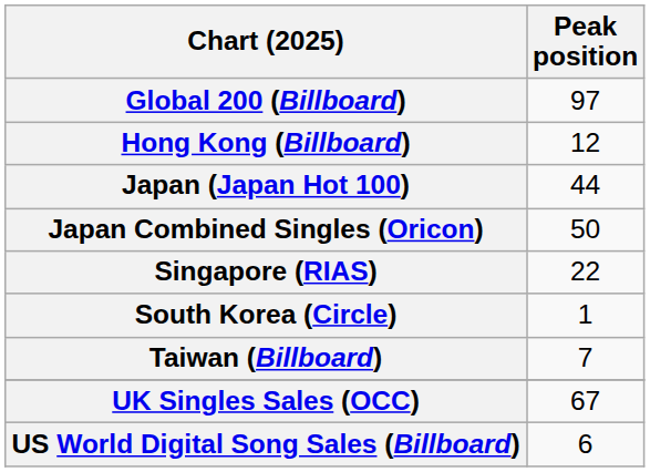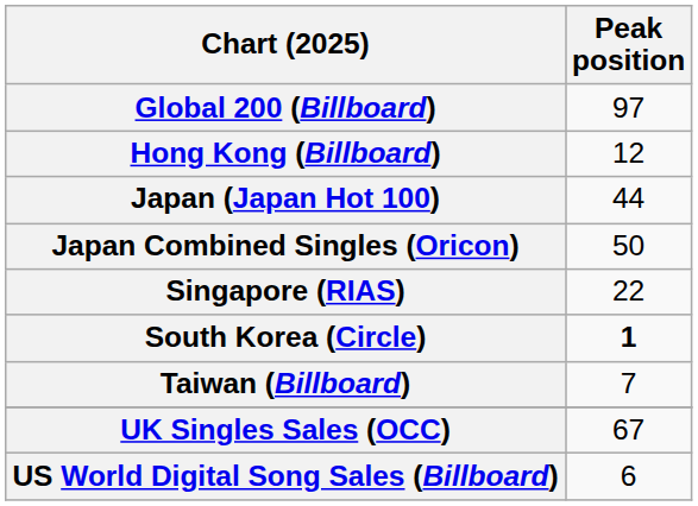South Korea (Circle) | Peak position: normal -> bold
